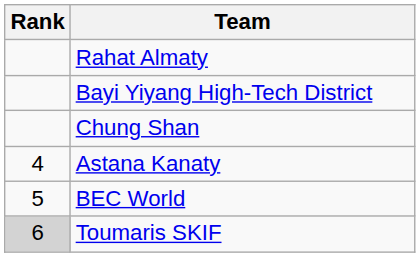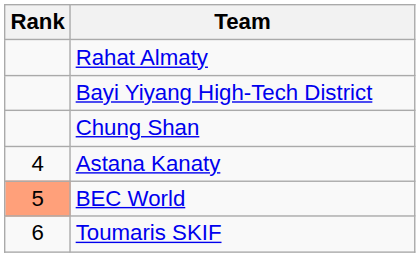BEC World | Rank: no background -> lightsalmon background
Toumaris SKIF | Rank: lightgrey background -> no background
